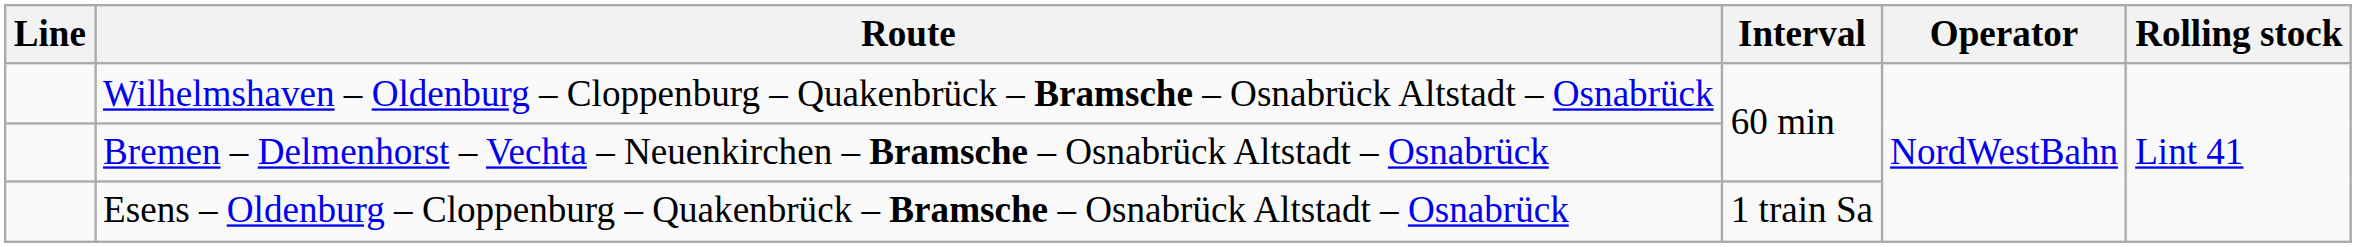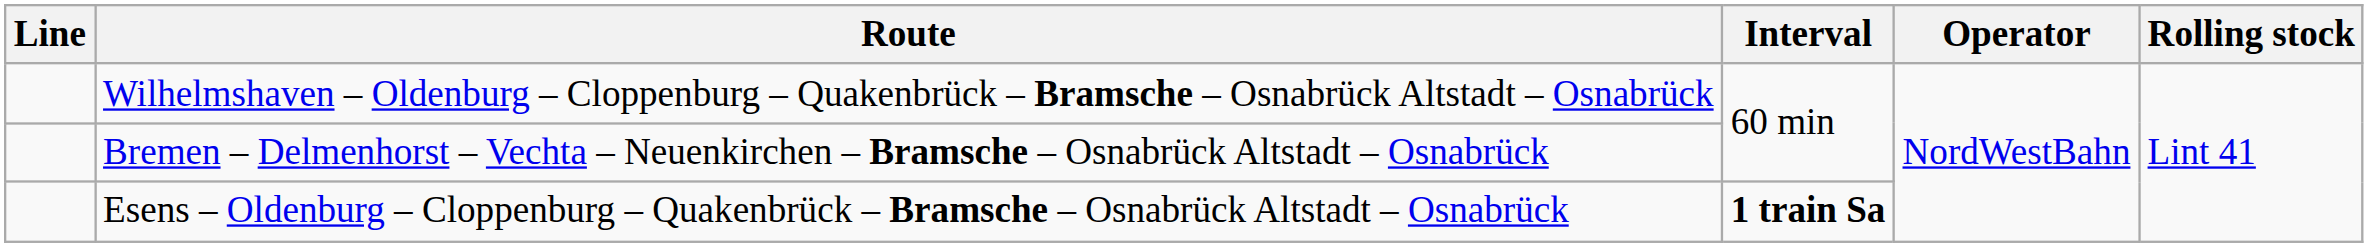row 4 | Interval: normal -> bold
